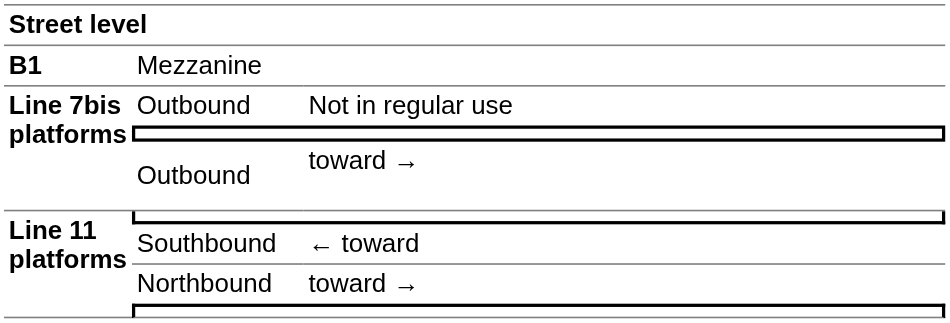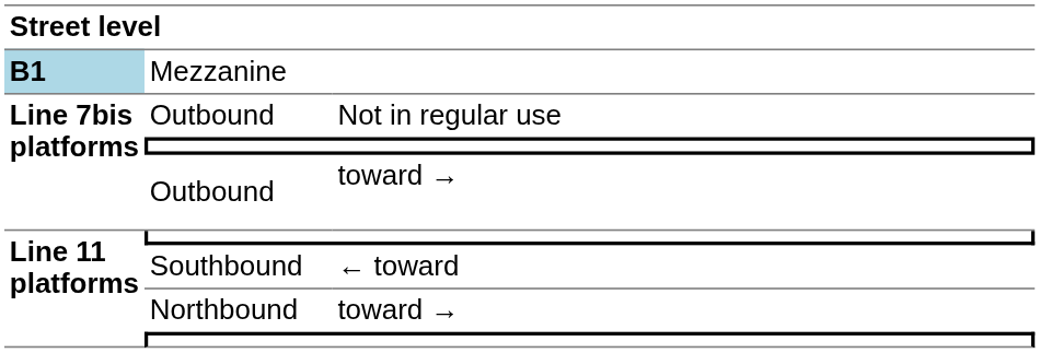Mezzanine | column 1: no background -> lightblue background
